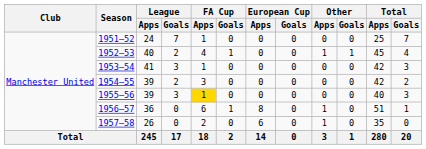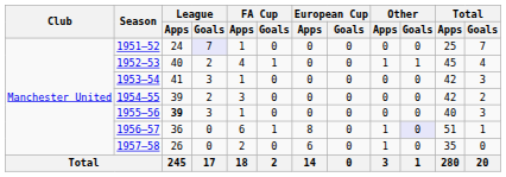1951–52 | League / Goals: no background -> lavender background
1955–56 | League / Apps: normal -> bold
1955–56 | FA Cup / Apps: gold background -> no background
1956–57 | Other / Goals: no background -> lavender background
